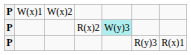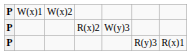R(x)2 | column 5: paleturquoise background -> no background
